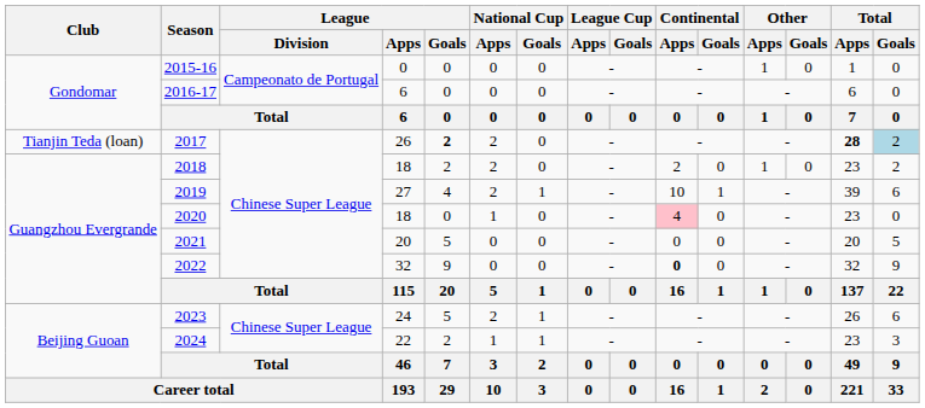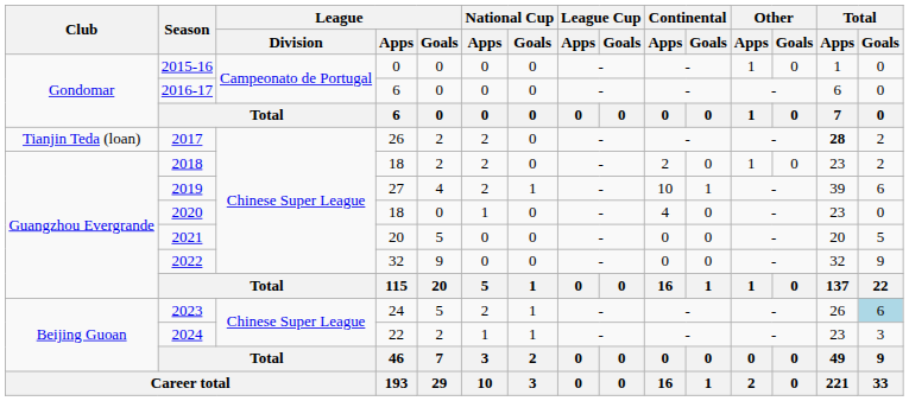2017 | League / Goals: bold -> normal
2017 | Total / Goals: lightblue background -> no background
2020 | Continental / Apps: pink background -> no background
2022 | Continental / Apps: bold -> normal
2023 | Total / Goals: no background -> lightblue background
